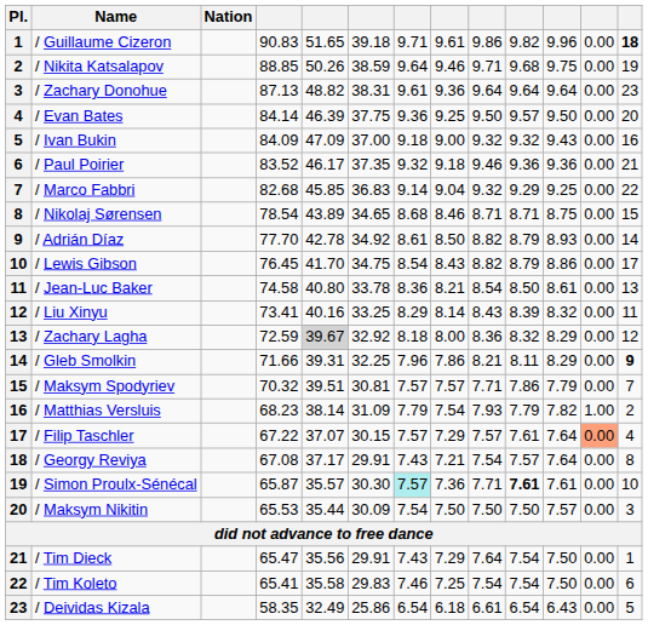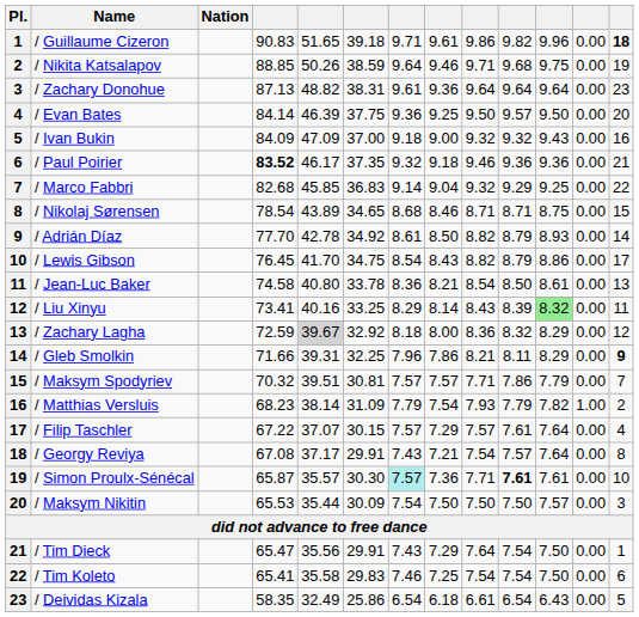/ Paul Poirier | column 4: normal -> bold
/ Liu Xinyu | column 11: no background -> lightgreen background
/ Filip Taschler | column 12: lightsalmon background -> no background
